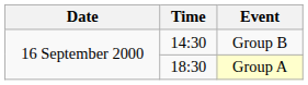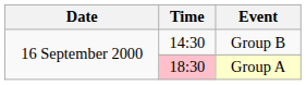Group A | Time: no background -> pink background
